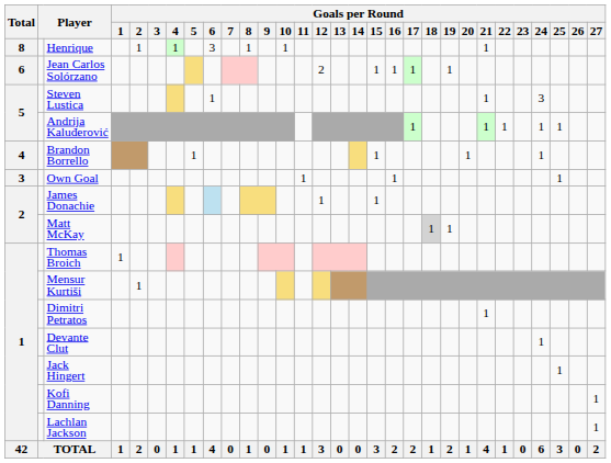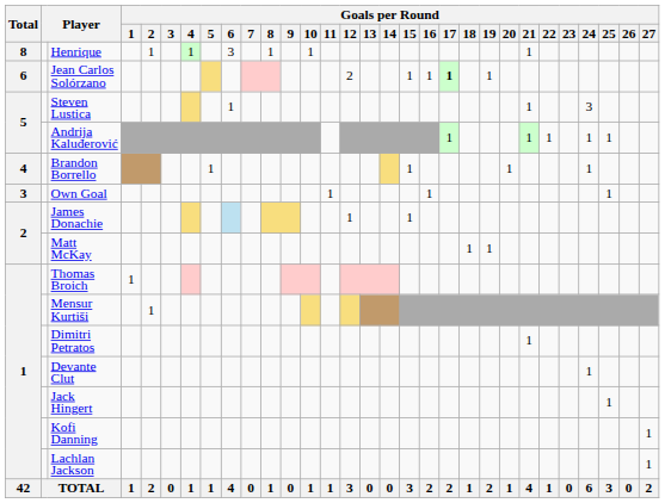Jean Carlos Solórzano | Goals per Round / 17: normal -> bold
Matt McKay | Goals per Round / 18: lightgrey background -> no background
